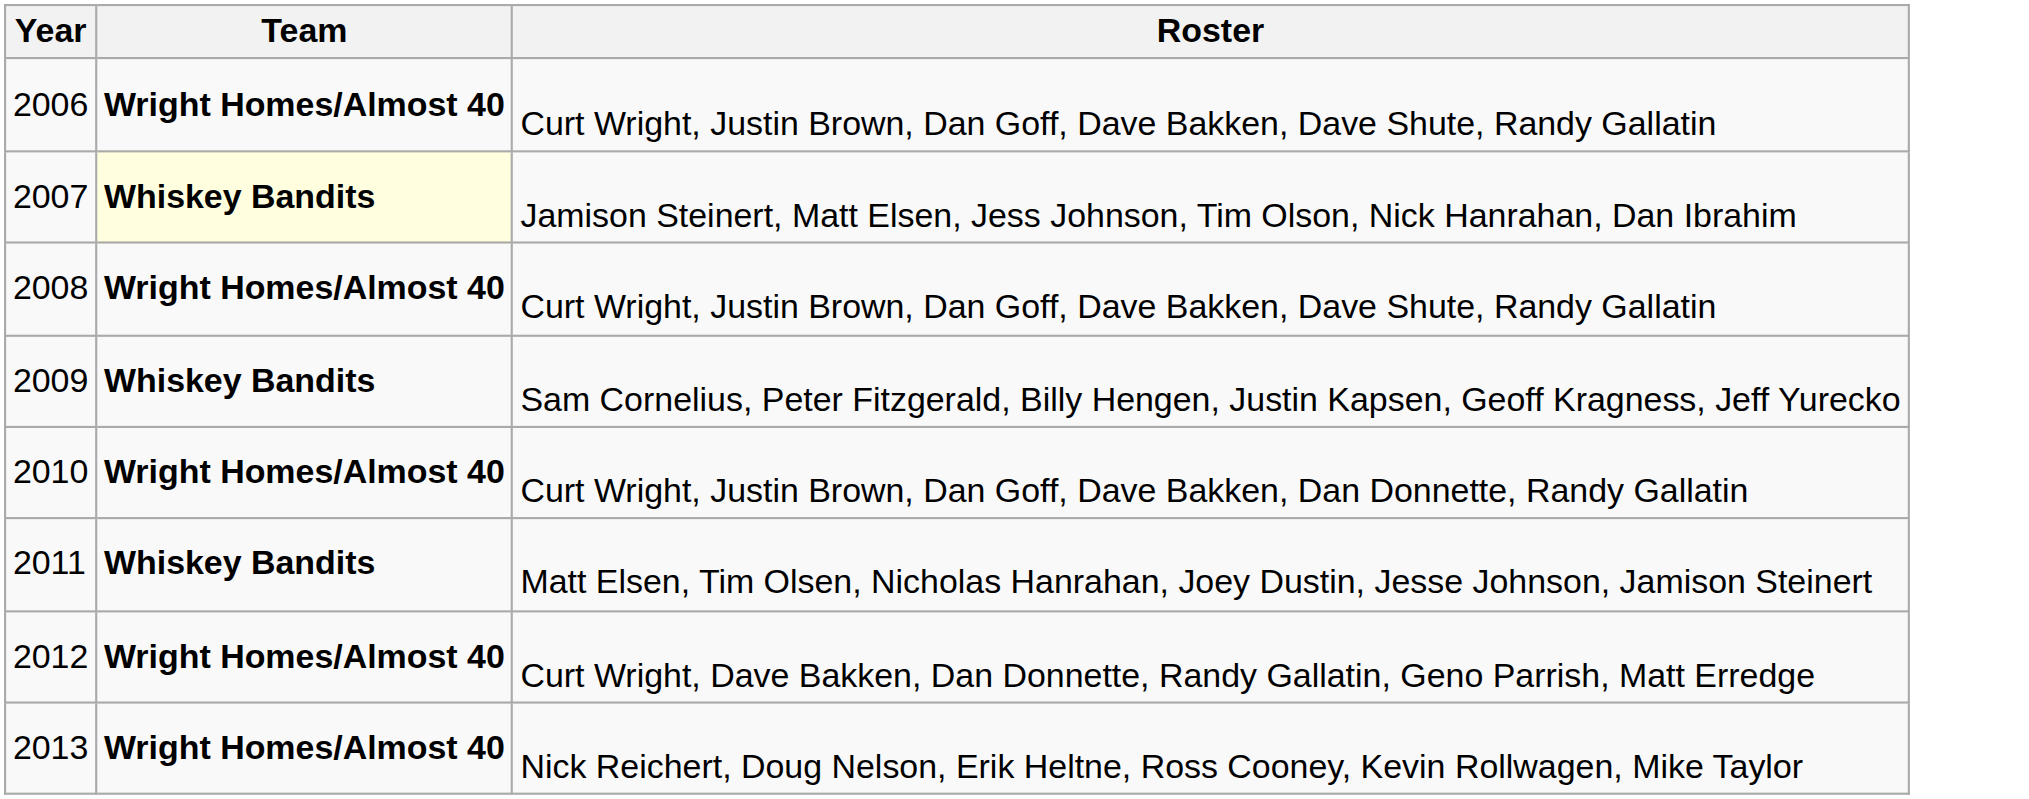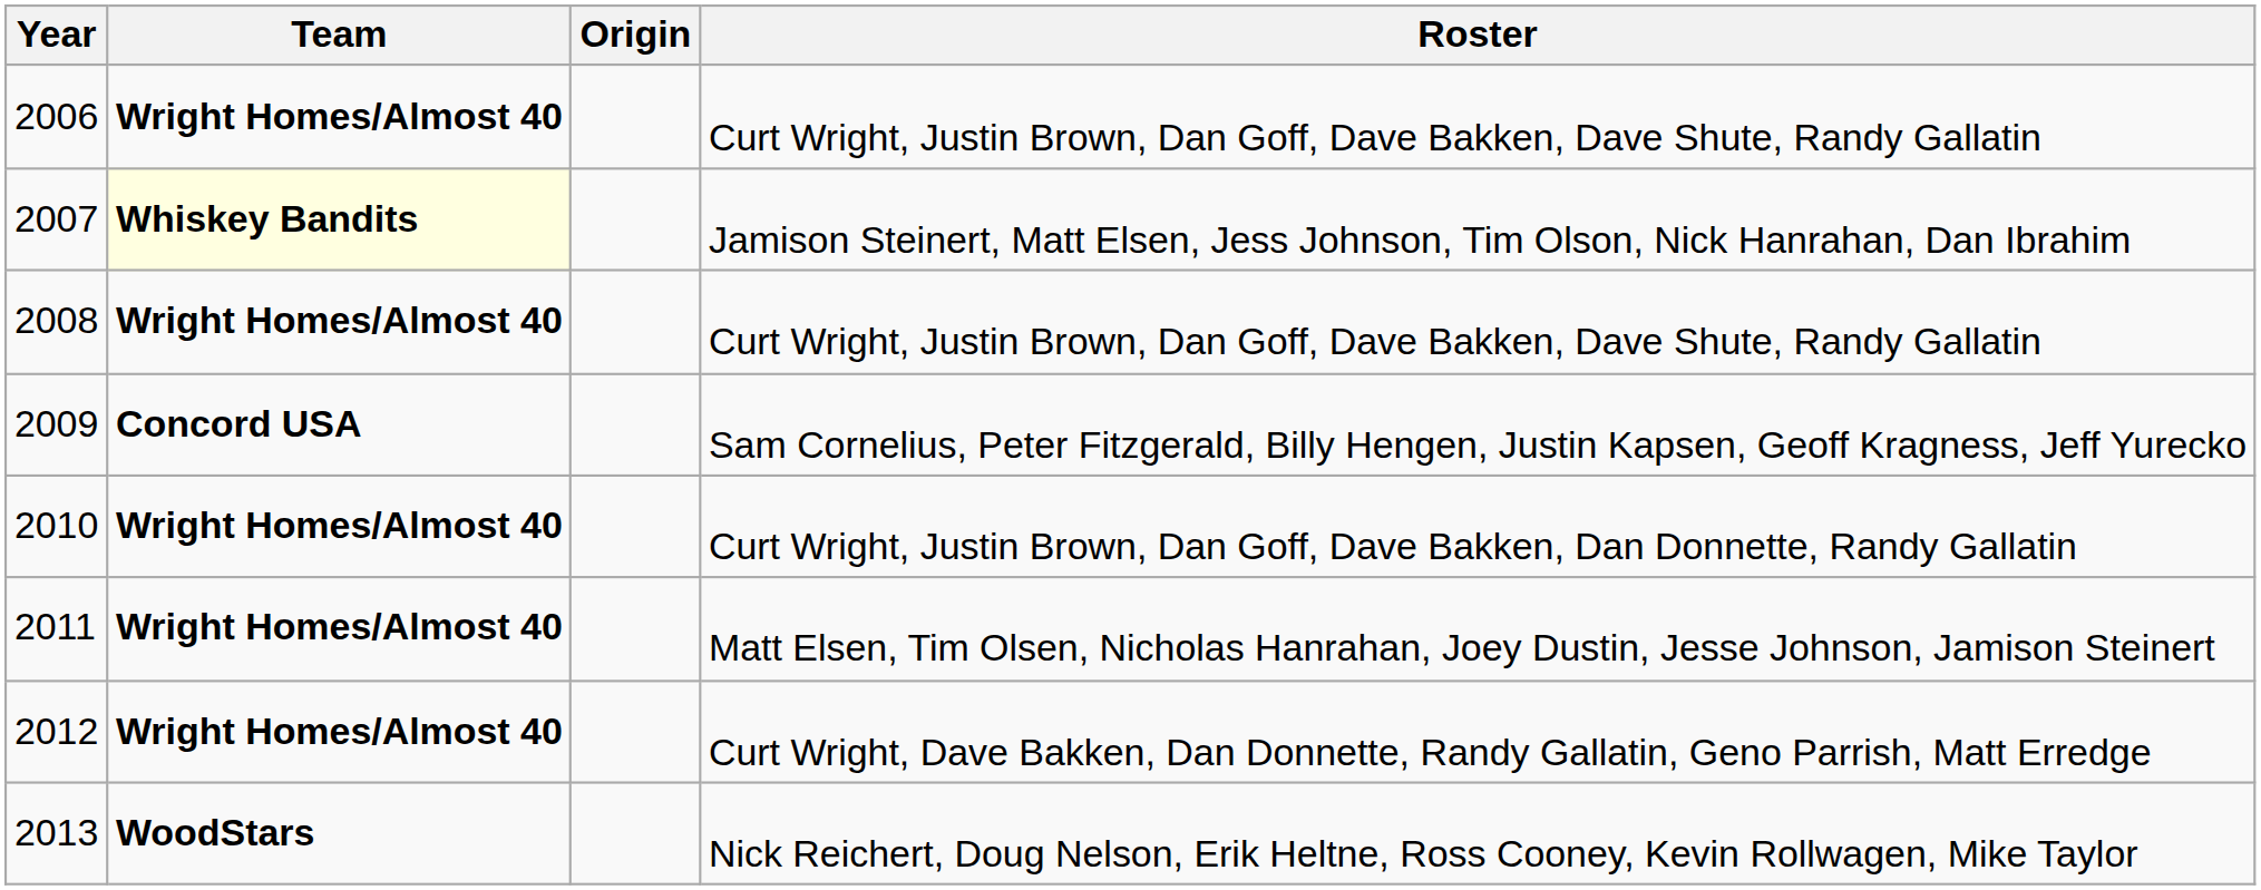+ column: Origin
2009 | Team: Whiskey Bandits -> Concord USA
2011 | Team: Whiskey Bandits -> Wright Homes/Almost 40
2013 | Team: Wright Homes/Almost 40 -> WoodStars
